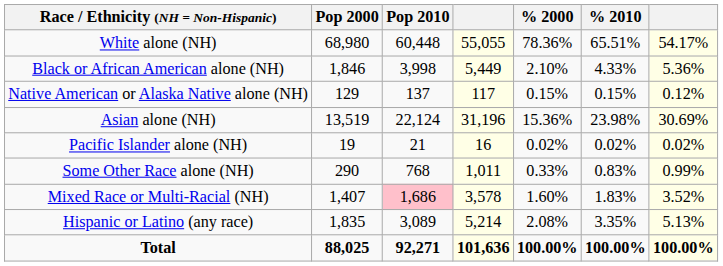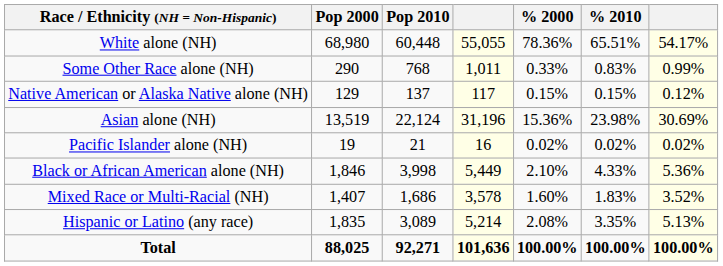rows swapped: Black or African American alone (NH) <-> Some Other Race alone (NH)
Mixed Race or Multi-Racial (NH) | Pop 2010: pink background -> no background
